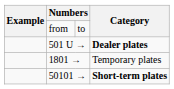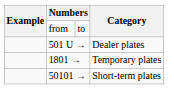Dealer plates | Category: bold -> normal
Short-term plates | Category: bold -> normal
